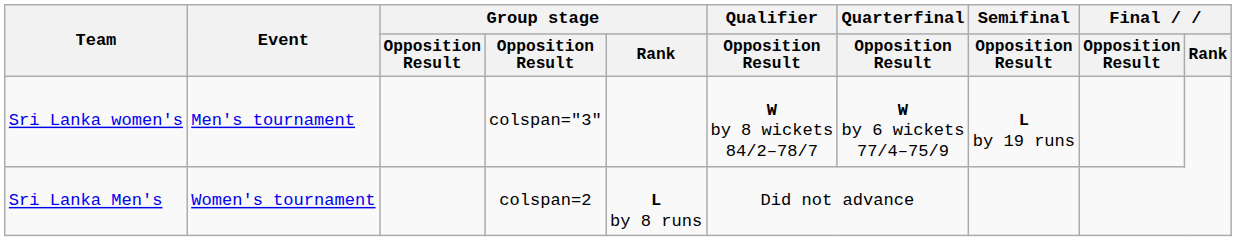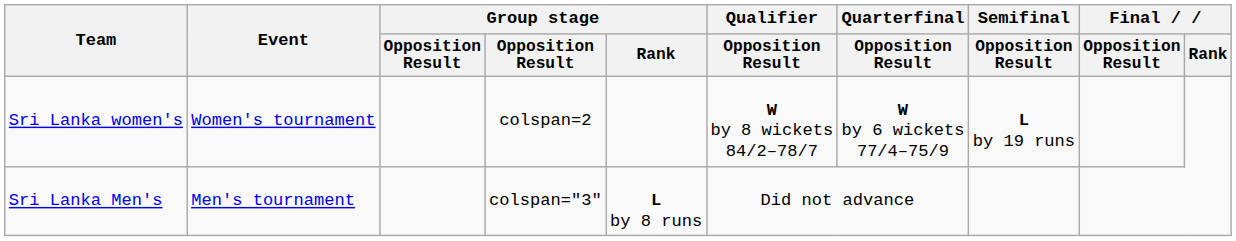Sri Lanka women's | Event: Men's tournament -> Women's tournament
Sri Lanka women's | column 4: colspan="3" -> colspan=2
Sri Lanka Men's | Event: Women's tournament -> Men's tournament
Sri Lanka Men's | column 4: colspan=2 -> colspan="3"
